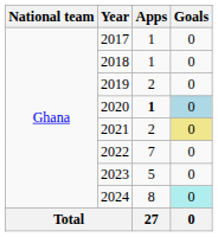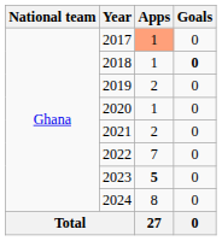2017 | Apps: no background -> lightsalmon background
2018 | Goals: normal -> bold
2020 | Apps: bold -> normal
2020 | Goals: lightblue background -> no background
2021 | Goals: khaki background -> no background
2023 | Apps: normal -> bold
2024 | Goals: paleturquoise background -> no background
